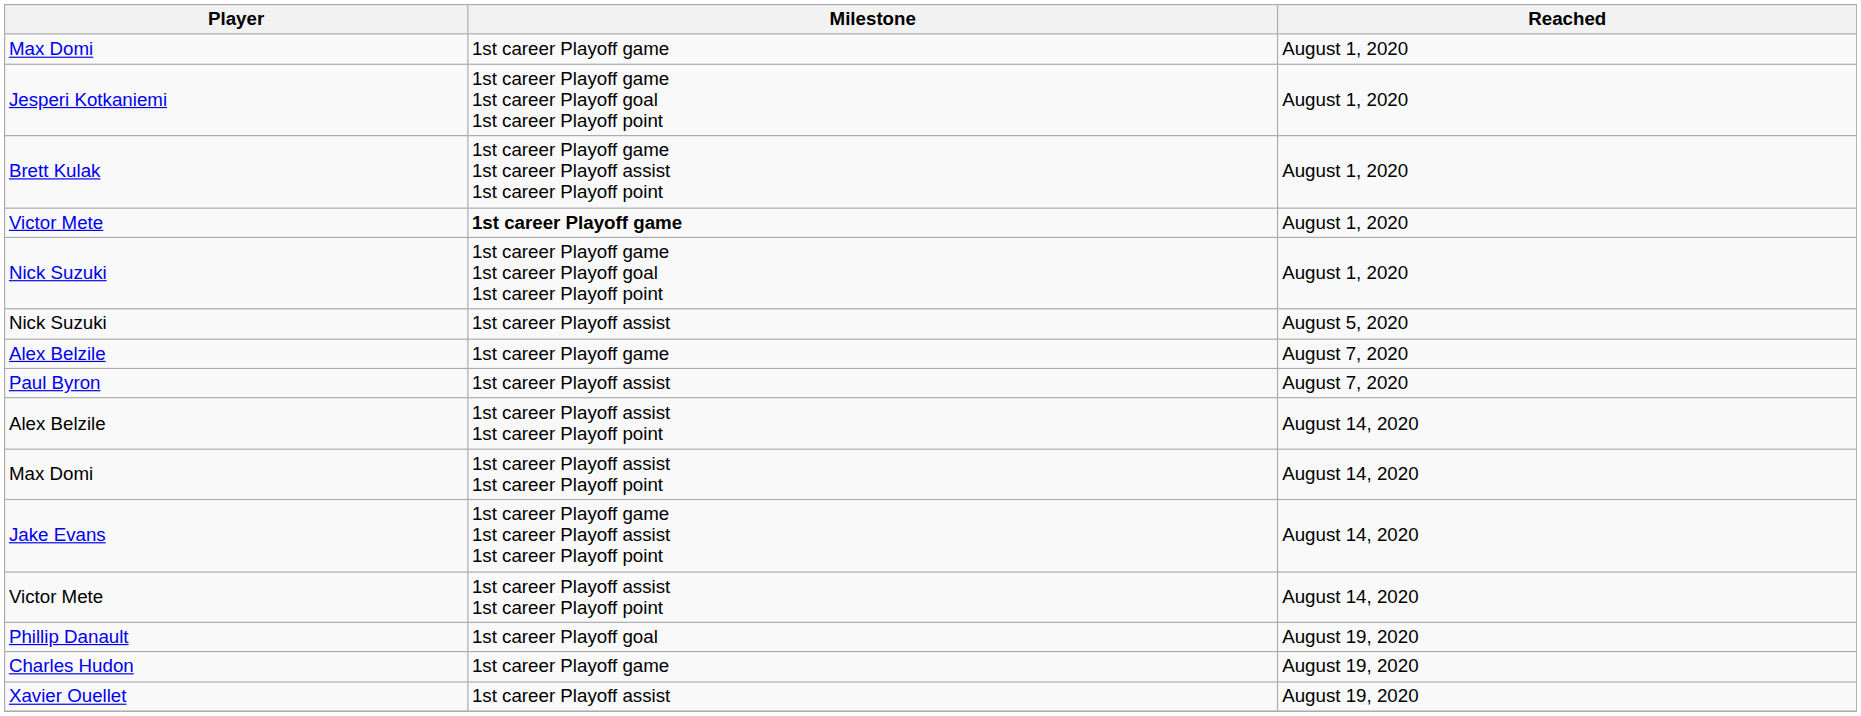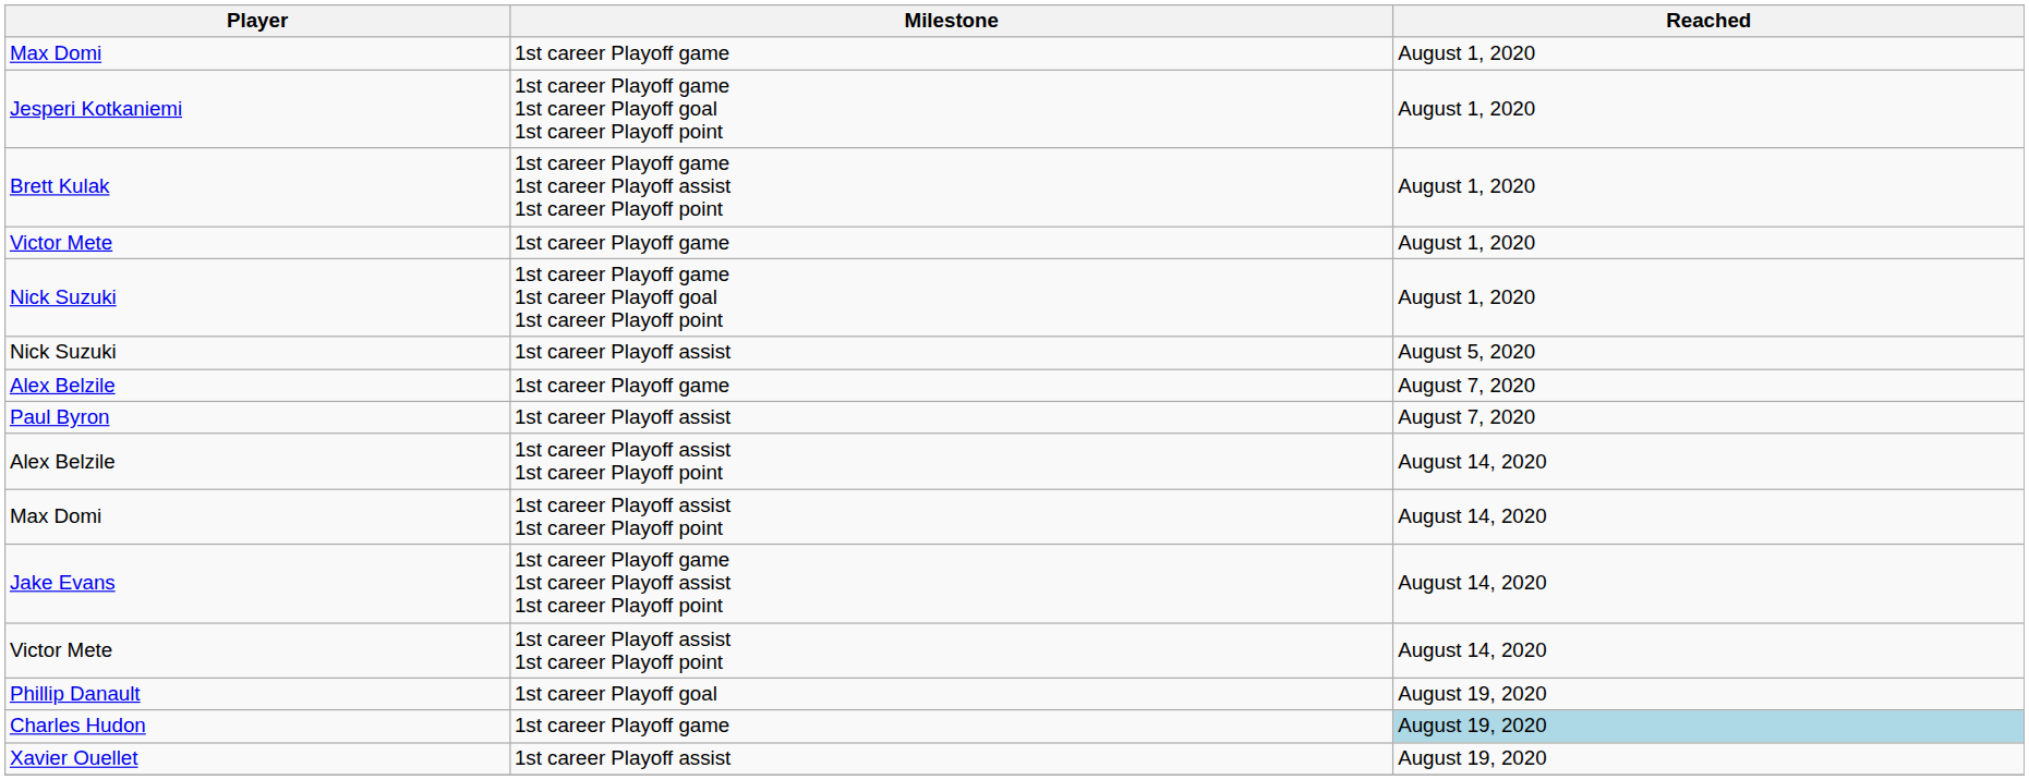row 5 | Milestone: bold -> normal
row 15 | Reached: no background -> lightblue background
